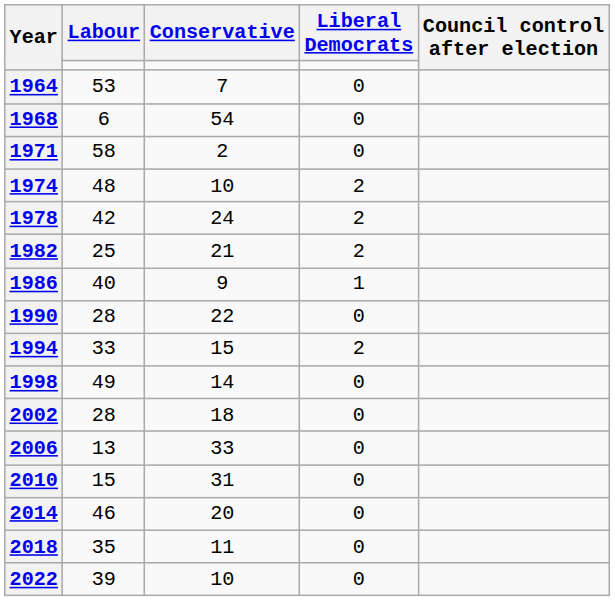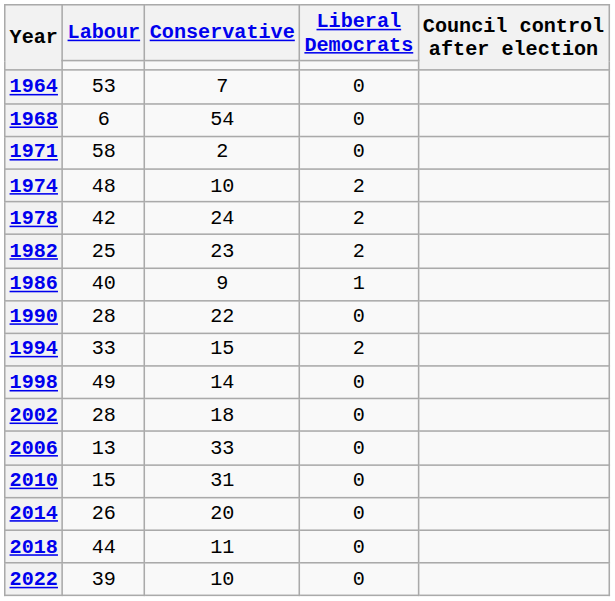1982 | Conservative: 21 -> 23
2014 | Labour: 46 -> 26
2018 | Labour: 35 -> 44
